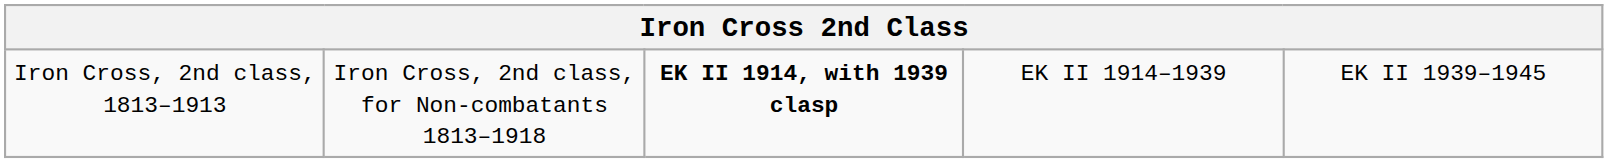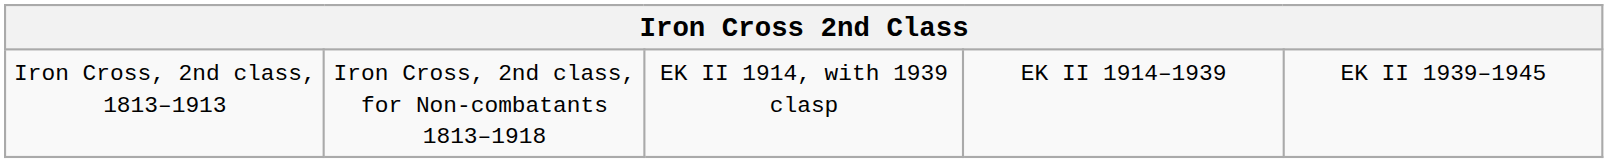Iron Cross, 2nd class, 1813–1913 | column 3: bold -> normal
